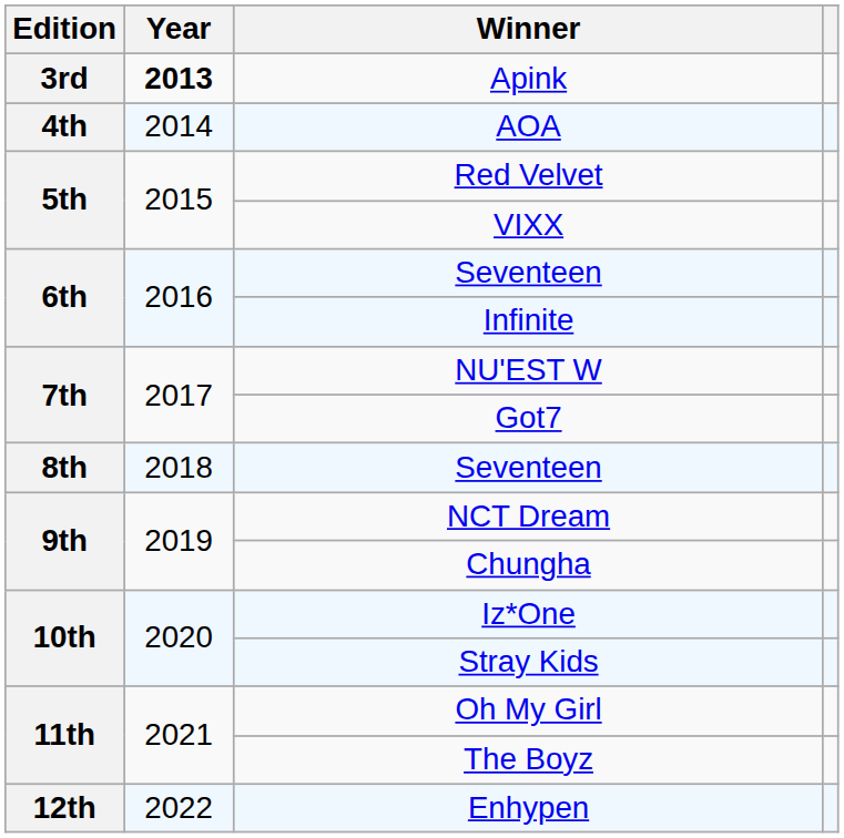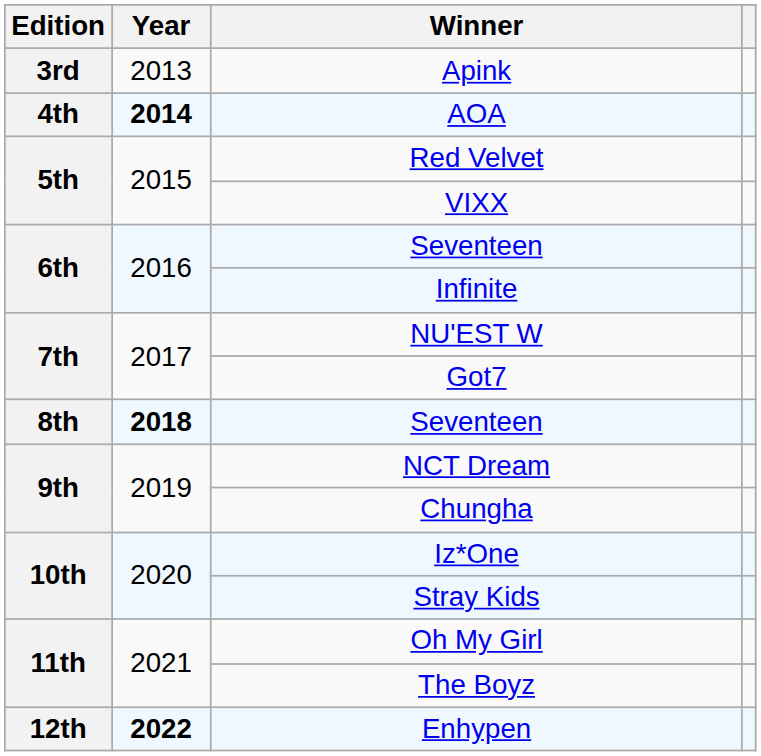Apink | Year: bold -> normal
AOA | Year: normal -> bold
8th / Seventeen | Year: normal -> bold
Enhypen | Year: normal -> bold
